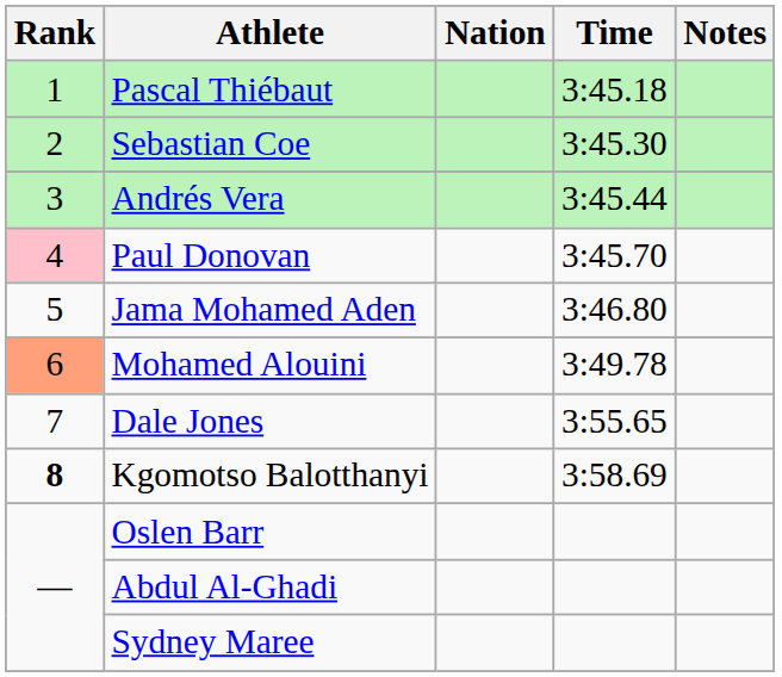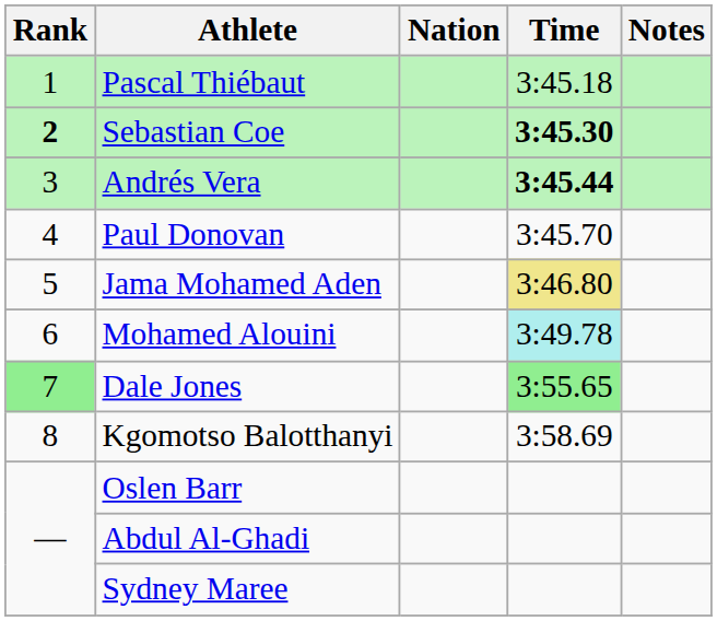Sebastian Coe | Rank: normal -> bold
Sebastian Coe | Time: normal -> bold
Andrés Vera | Time: normal -> bold
Paul Donovan | Rank: pink background -> no background
Jama Mohamed Aden | Time: no background -> khaki background
Mohamed Alouini | Rank: lightsalmon background -> no background
Mohamed Alouini | Time: no background -> paleturquoise background
Dale Jones | Rank: no background -> lightgreen background
Dale Jones | Time: no background -> lightgreen background
Kgomotso Balotthanyi | Rank: bold -> normal
